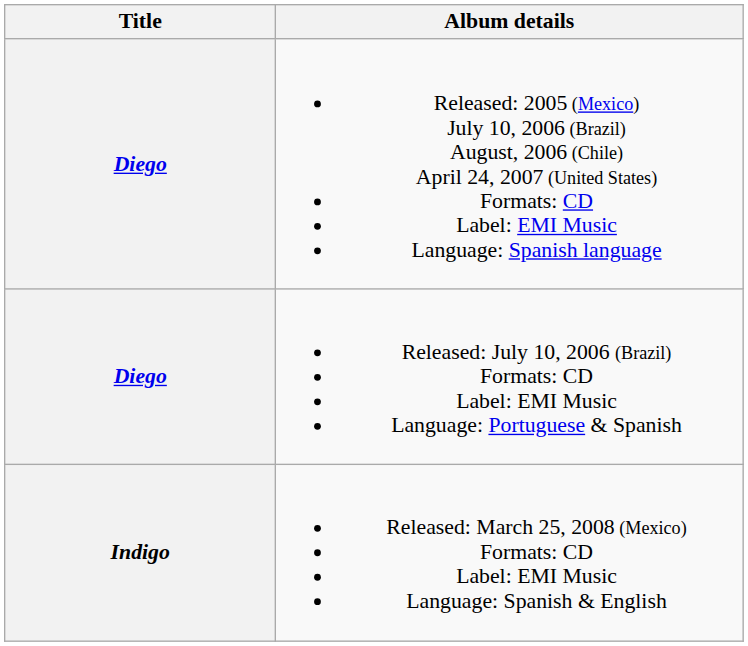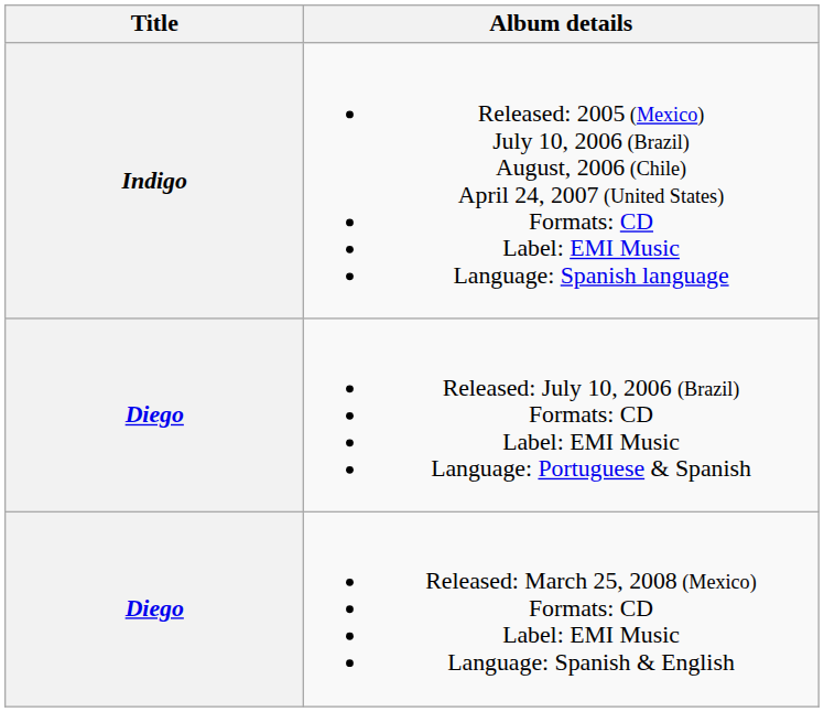row 2 | Title: Diego -> Indigo
row 4 | Title: Indigo -> Diego
